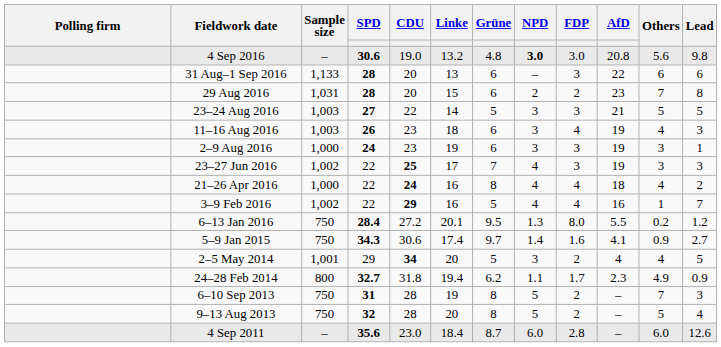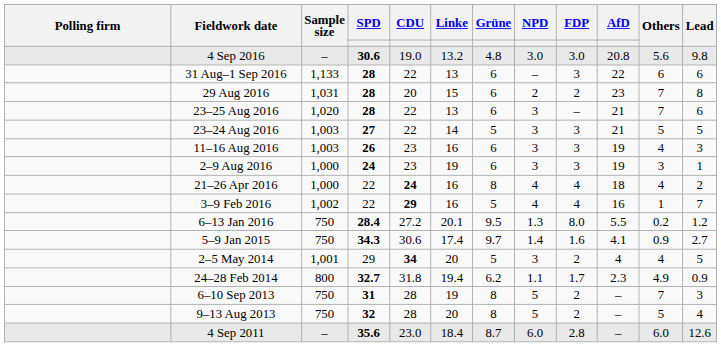4 Sep 2016 | NPD: bold -> normal
31 Aug–1 Sep 2016 | CDU: 20 -> 22
+ row: 23–25 Aug 2016 | 1,020 | 28 | 22 | 13 | 6 | 3 | – | 21 | 7 | 6
11–16 Aug 2016 | Linke: 18 -> 16
11–16 Aug 2016 | FDP: 4 -> 3
- row: 23–27 Jun 2016 | 1,002 | 22 | 25 | 17 | 7 | 4 | 3 | 19 | 3 | 3
